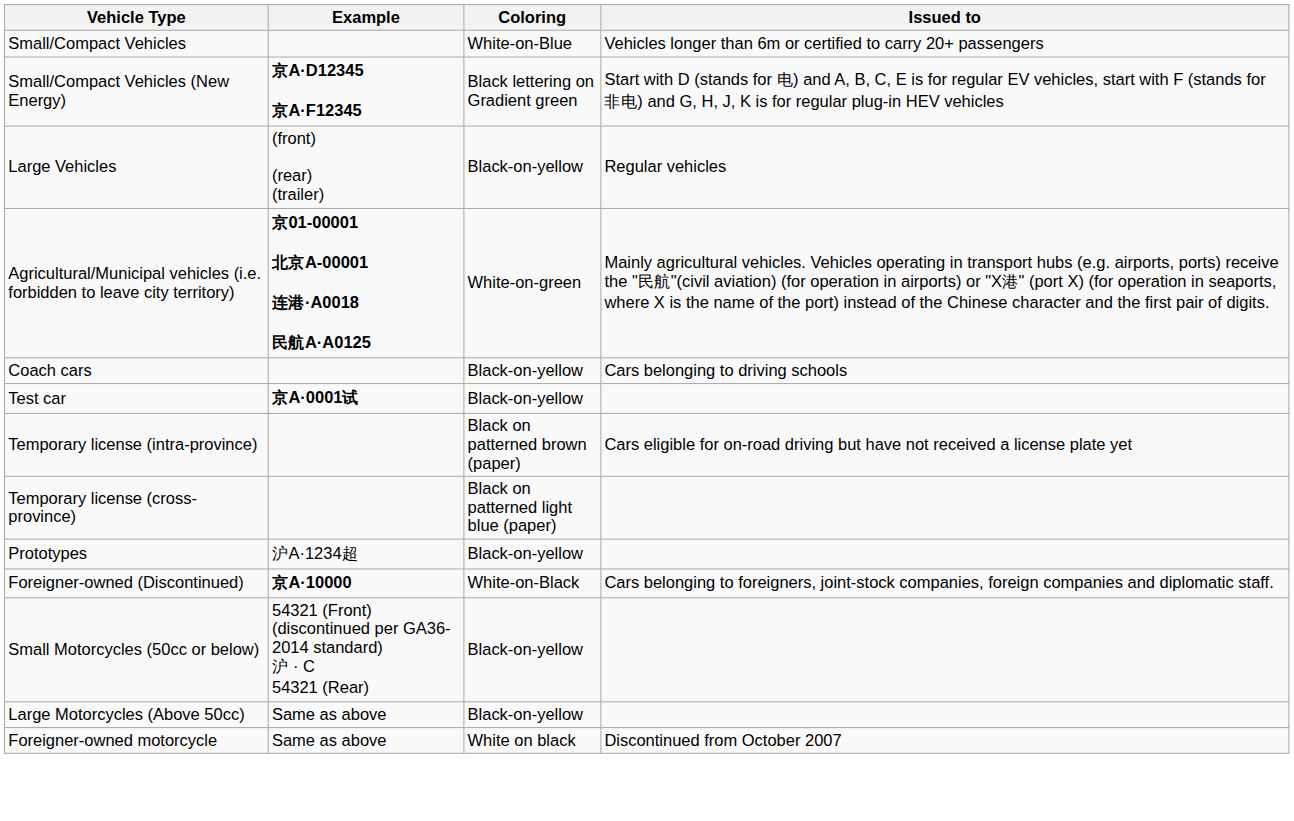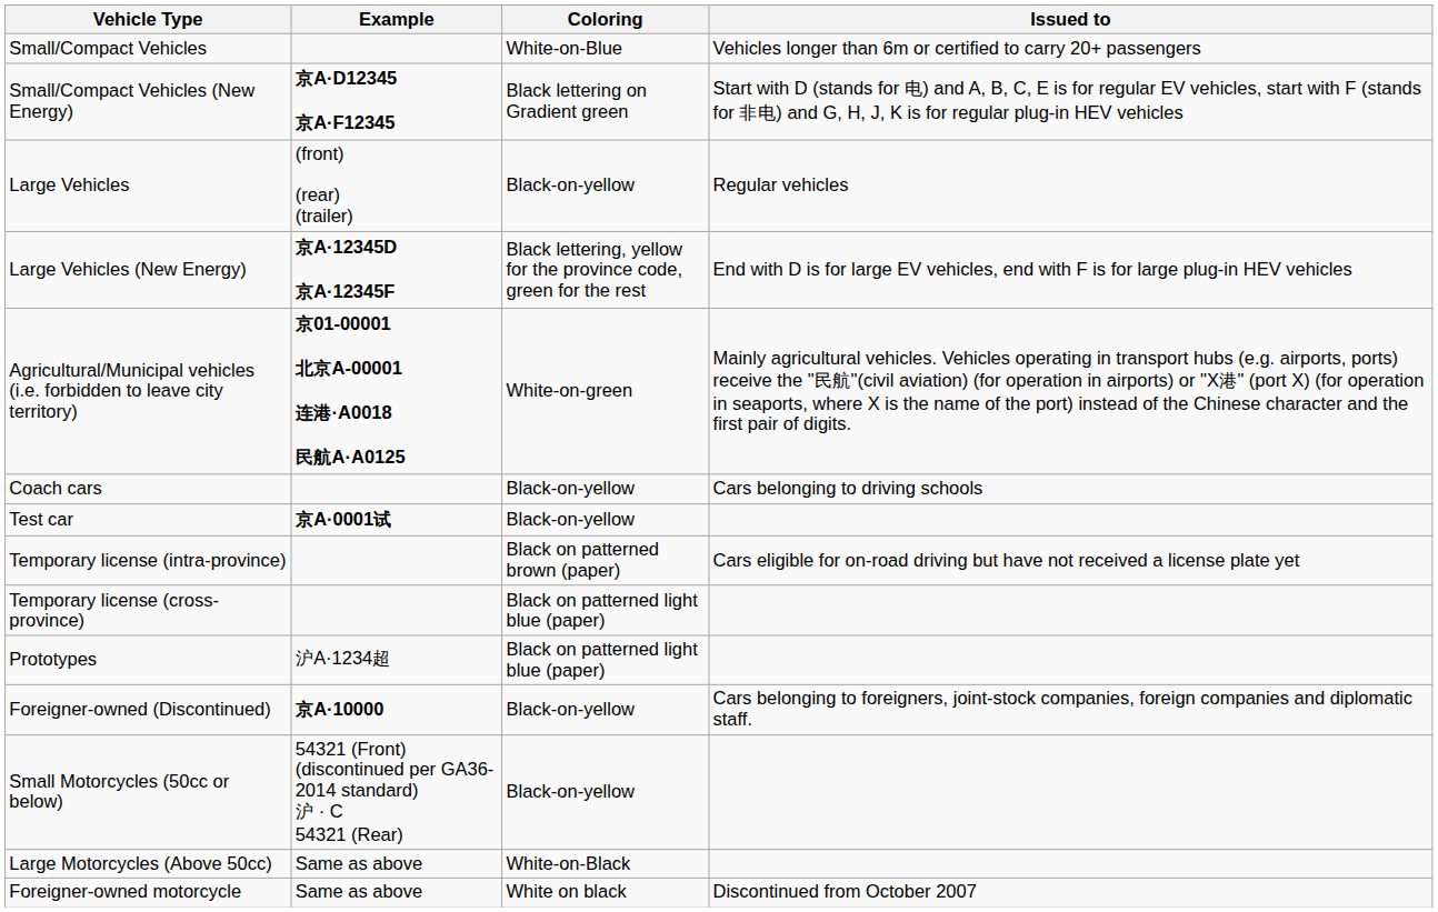+ row: Large Vehicles (New Energy) | 京A·12345D 京A·12345F | Black lettering, yellow for the province code, green for the rest | End with D is for large EV vehicles, end with F is for large plug-in HEV vehicles
Prototypes | Coloring: Black-on-yellow -> Black on patterned light blue (paper)
Foreigner-owned (Discontinued) | Coloring: White-on-Black -> Black-on-yellow
Large Motorcycles (Above 50cc) | Coloring: Black-on-yellow -> White-on-Black
